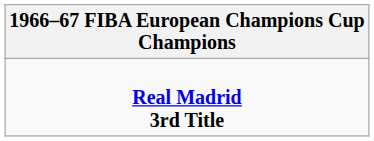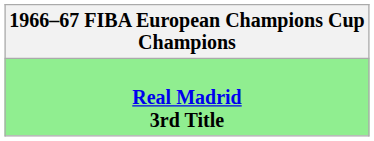row 2 | column 1: no background -> lightgreen background
